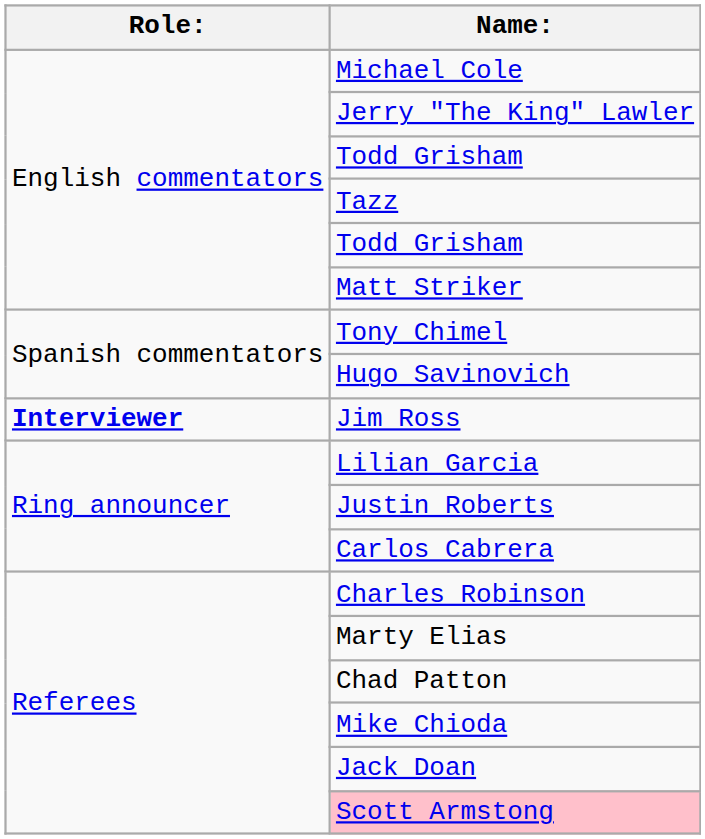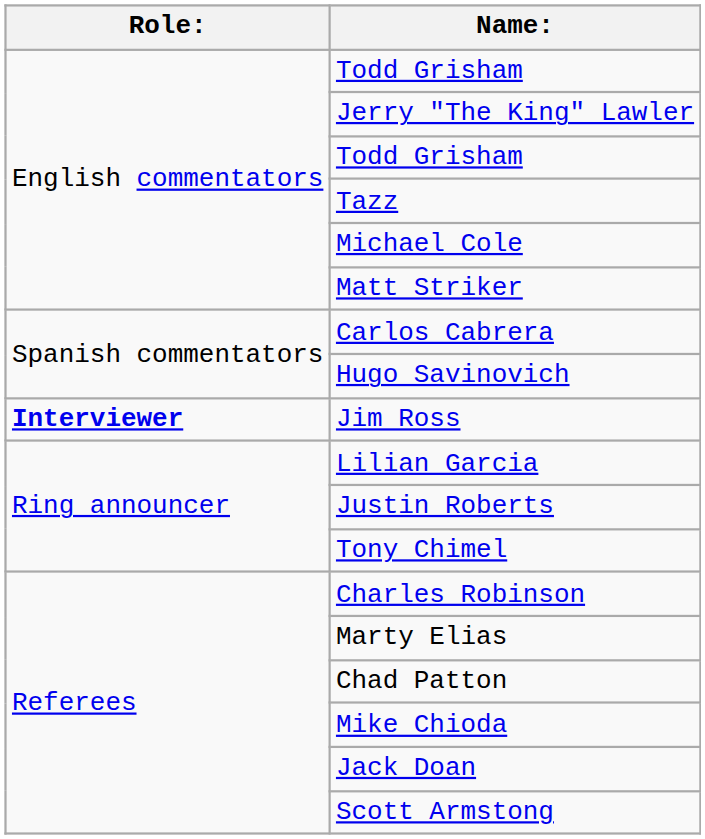row 2 | Name:: Michael Cole -> Todd Grisham
row 6 | Name:: Todd Grisham -> Michael Cole
row 8 | Name:: Tony Chimel -> Carlos Cabrera
row 13 | Name:: Carlos Cabrera -> Tony Chimel
row 19 | Name:: pink background -> no background
